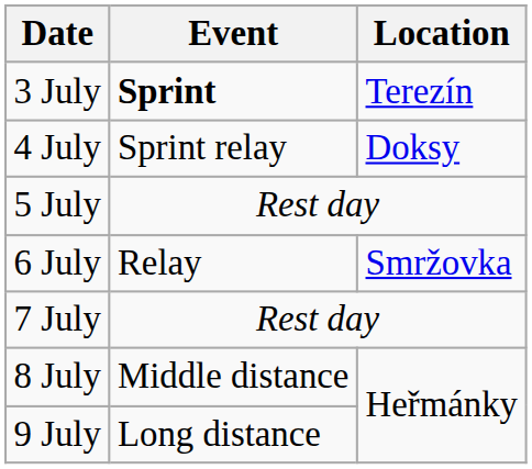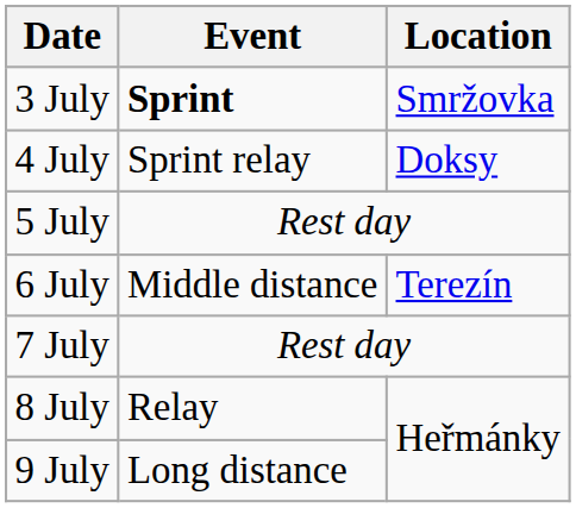3 July | Location: Terezín -> Smržovka
6 July | Event: Relay -> Middle distance
6 July | Location: Smržovka -> Terezín
8 July | Event: Middle distance -> Relay
